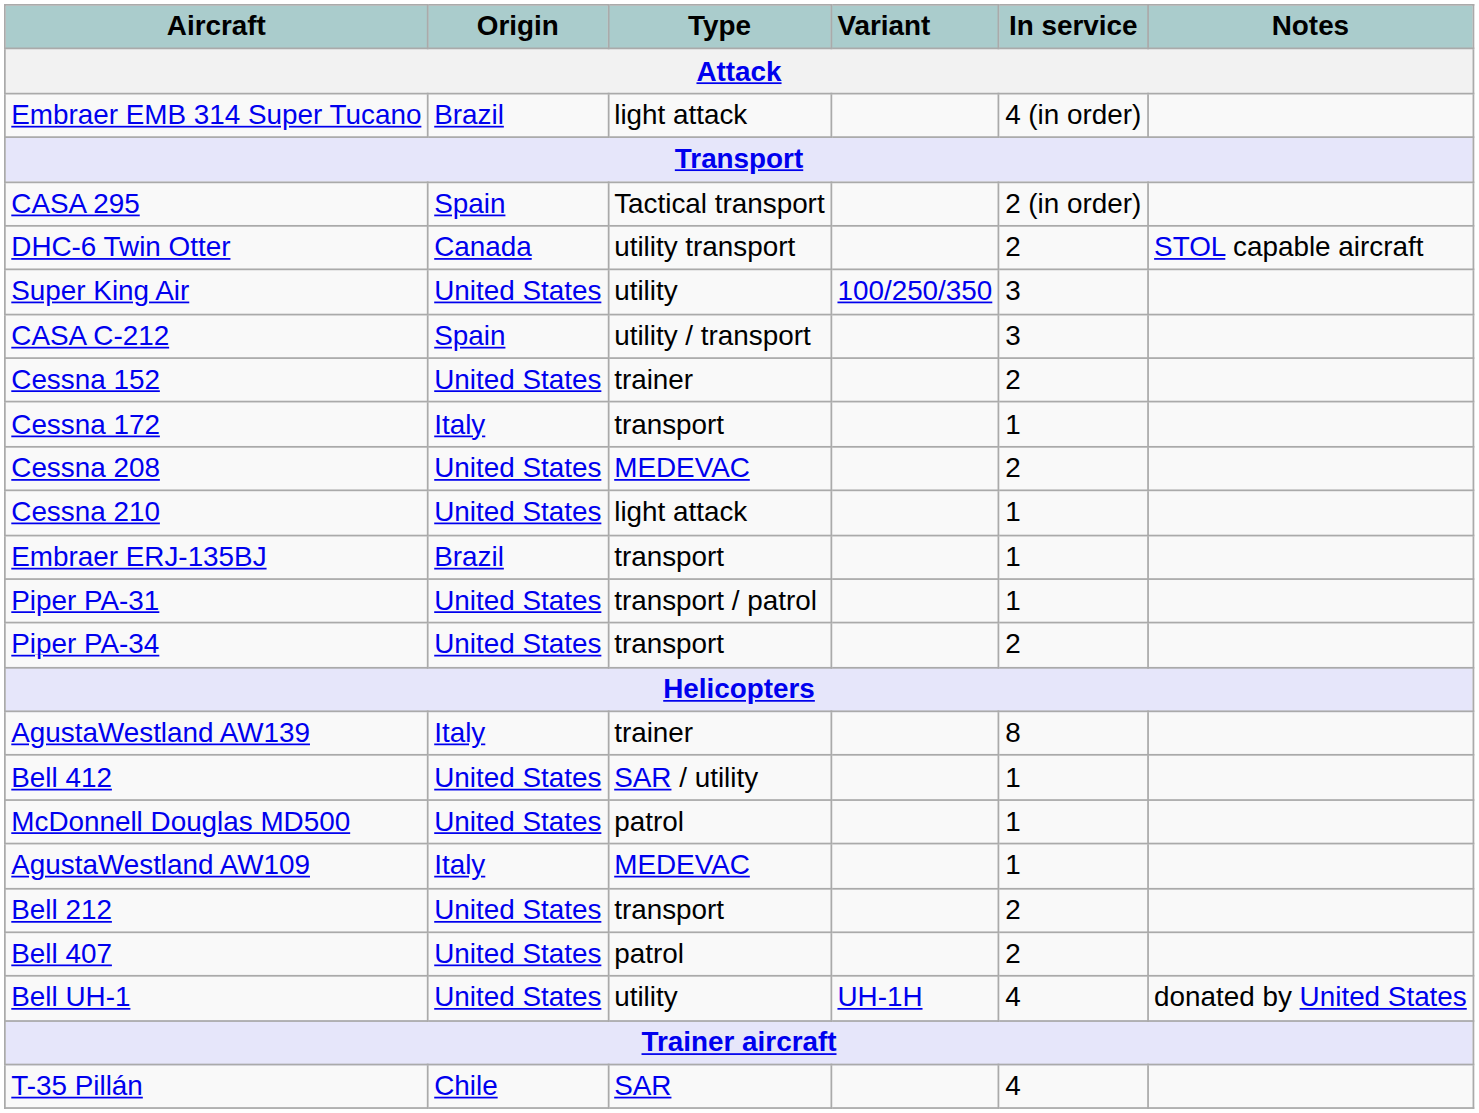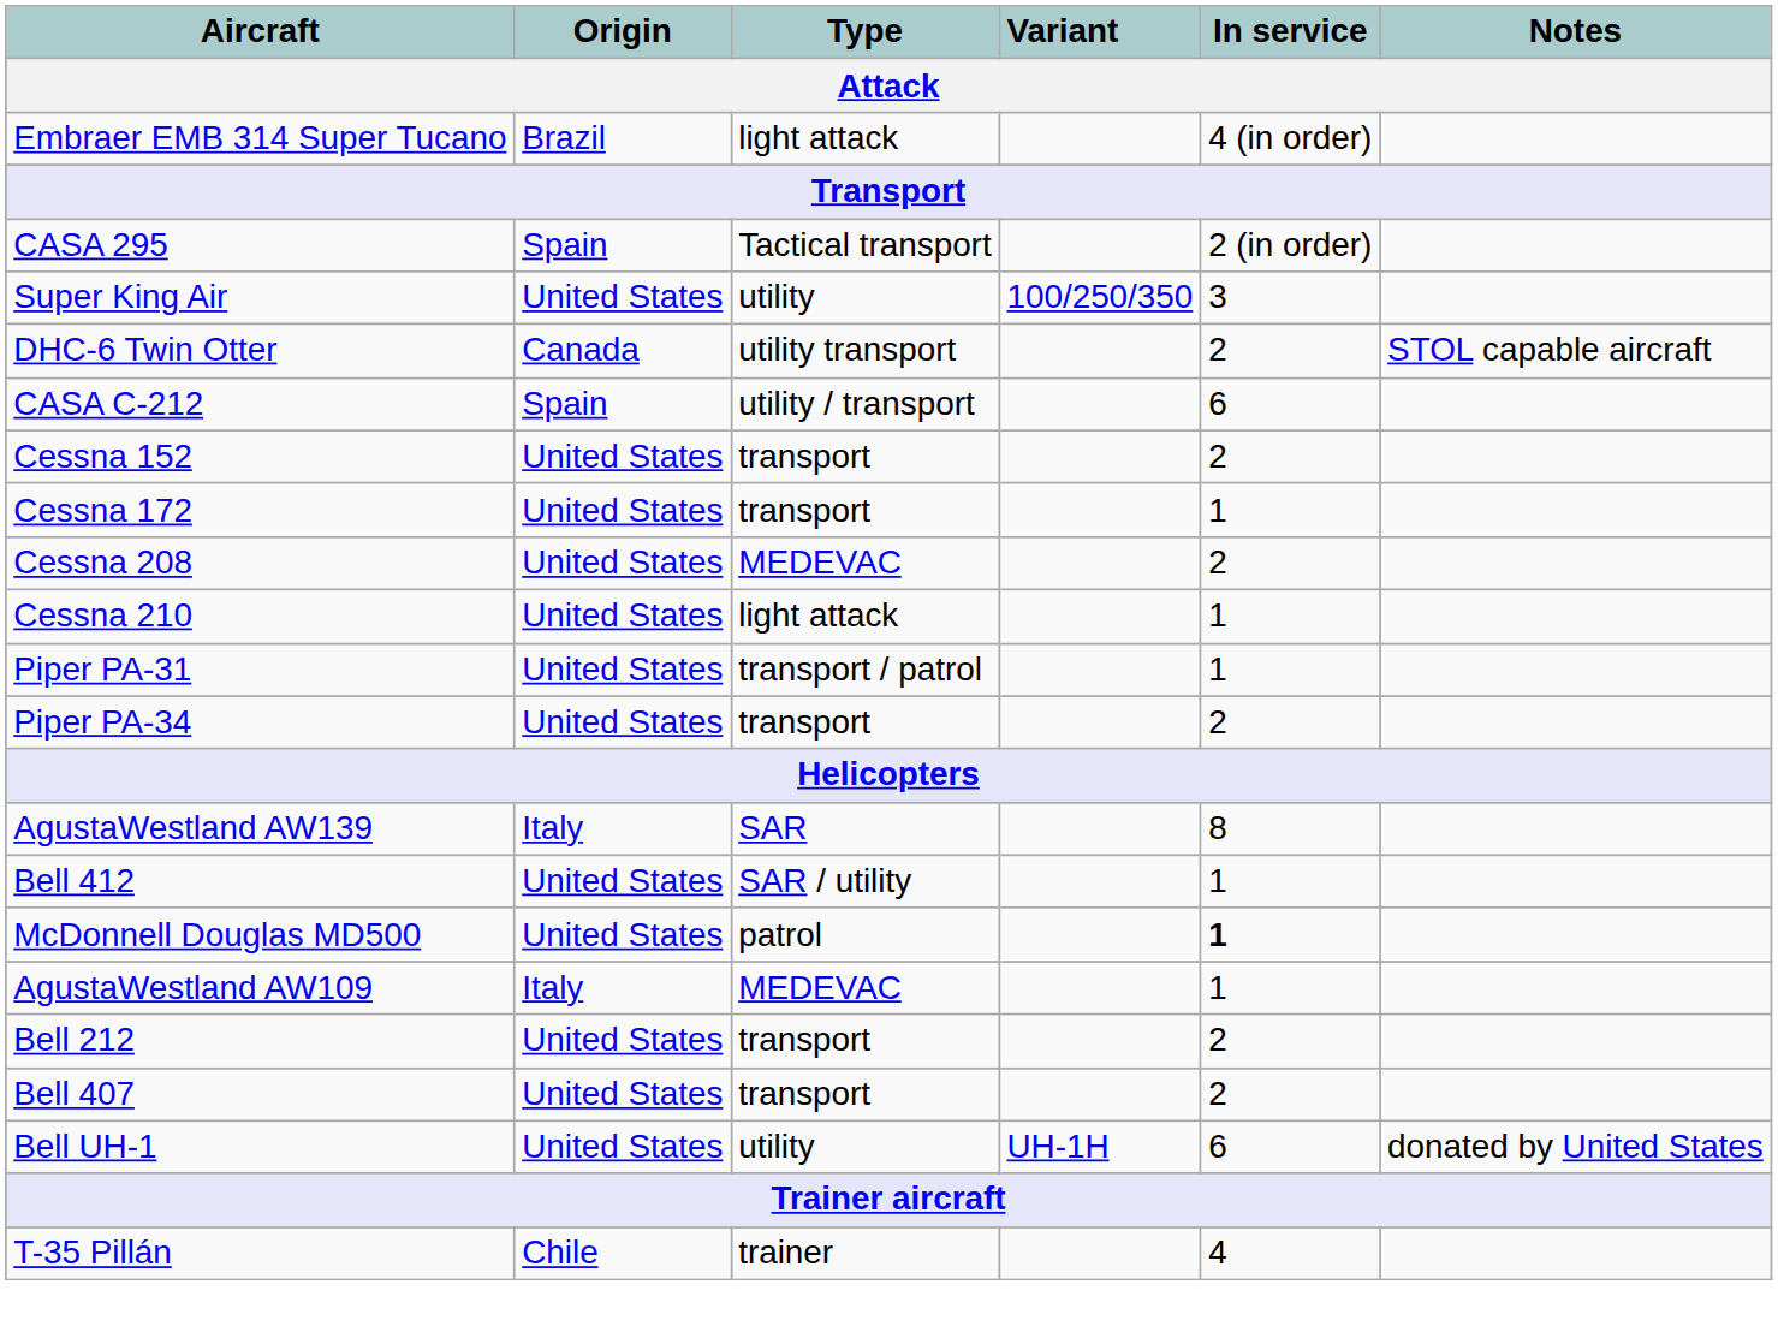rows swapped: Super King Air <-> DHC-6 Twin Otter
CASA C-212 | In service: 3 -> 6
Cessna 152 | Type: trainer -> transport
Cessna 172 | Origin: Italy -> United States
- row: Embraer ERJ-135BJ | Brazil | transport | 1
AgustaWestland AW139 | Type: trainer -> SAR
McDonnell Douglas MD500 | In service: normal -> bold
Bell 407 | Type: patrol -> transport
Bell UH-1 | In service: 4 -> 6
T-35 Pillán | Type: SAR -> trainer
